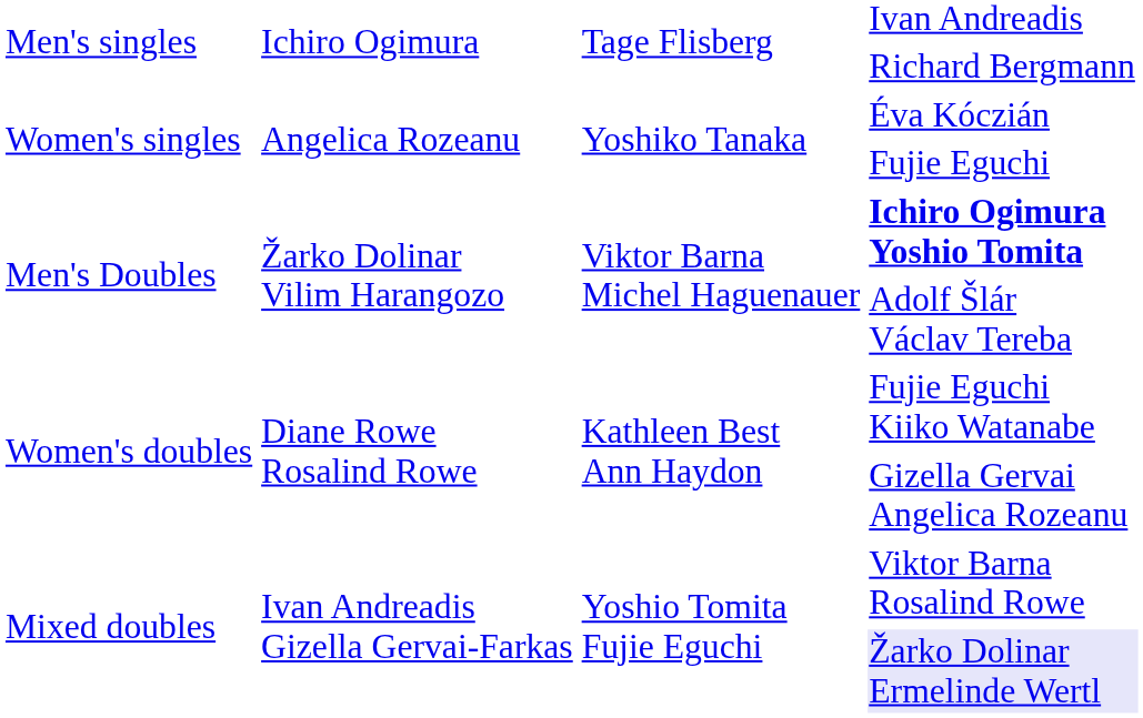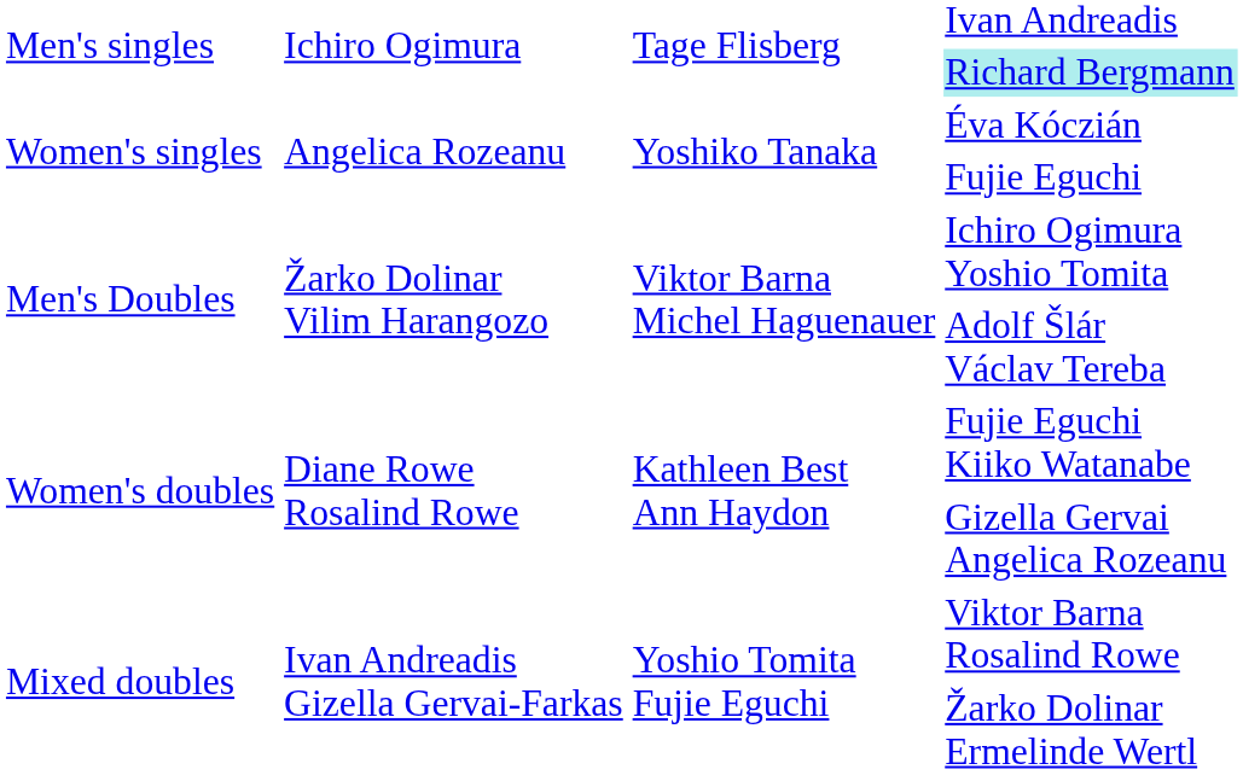Richard Bergmann | column 4: no background -> paleturquoise background
Ichiro Ogimura Yoshio Tomita | column 4: bold -> normal
Žarko Dolinar Ermelinde Wertl | column 4: lavender background -> no background
